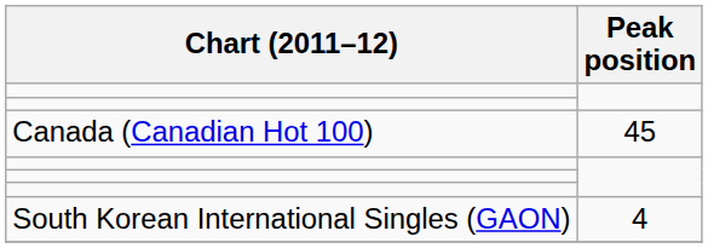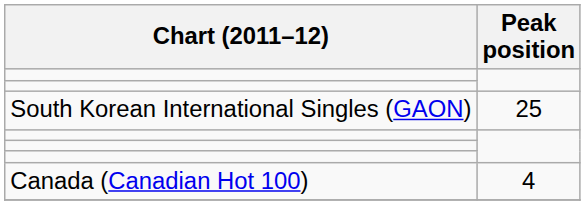row 4 | Chart (2011–12): Canada (Canadian Hot 100) -> South Korean International Singles (GAON)
row 4 | Peak position: 45 -> 25
row 8 | Chart (2011–12): South Korean International Singles (GAON) -> Canada (Canadian Hot 100)
